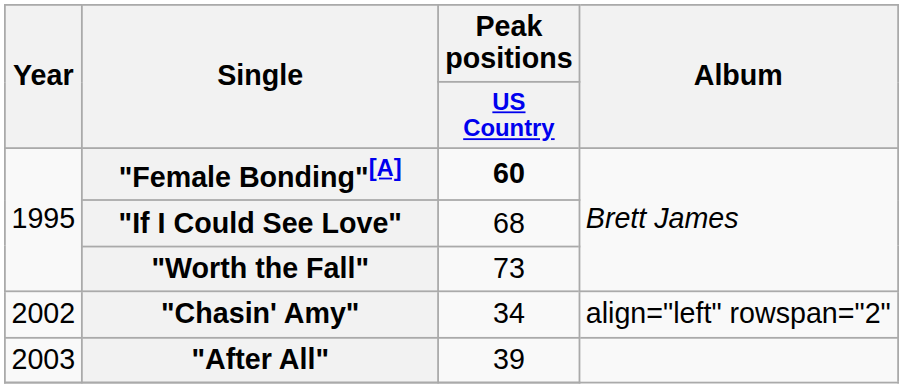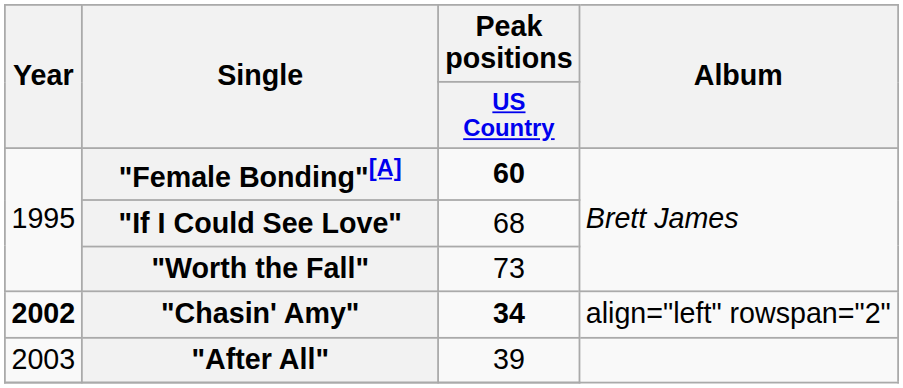"Chasin' Amy" | Year: normal -> bold
"Chasin' Amy" | Peak positions / US Country: normal -> bold
